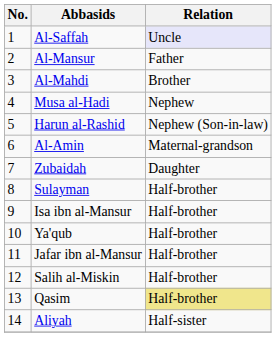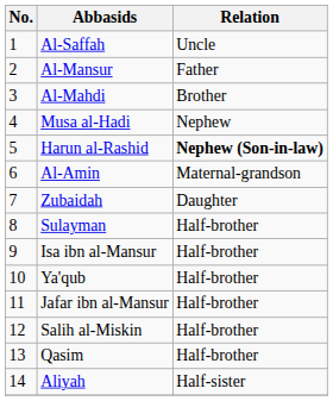Al-Saffah | Relation: lavender background -> no background
Harun al-Rashid | Relation: normal -> bold
Qasim | Relation: khaki background -> no background
